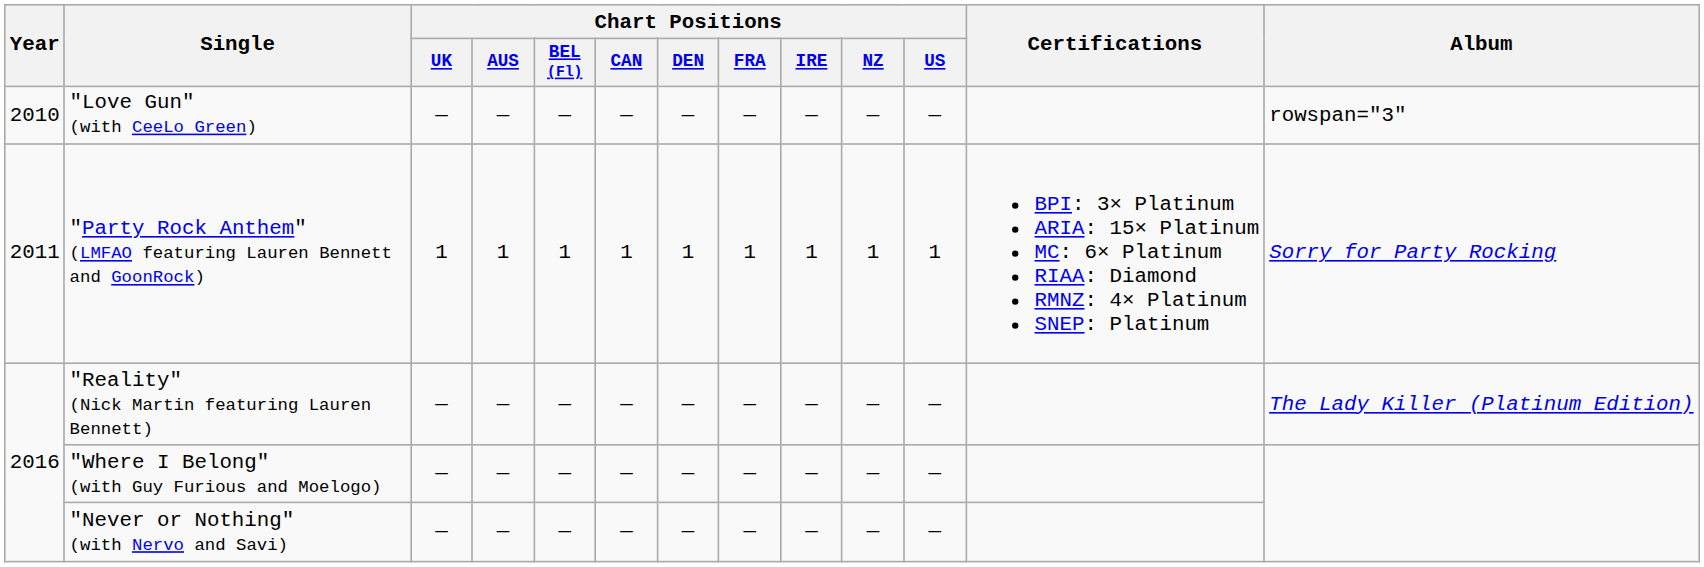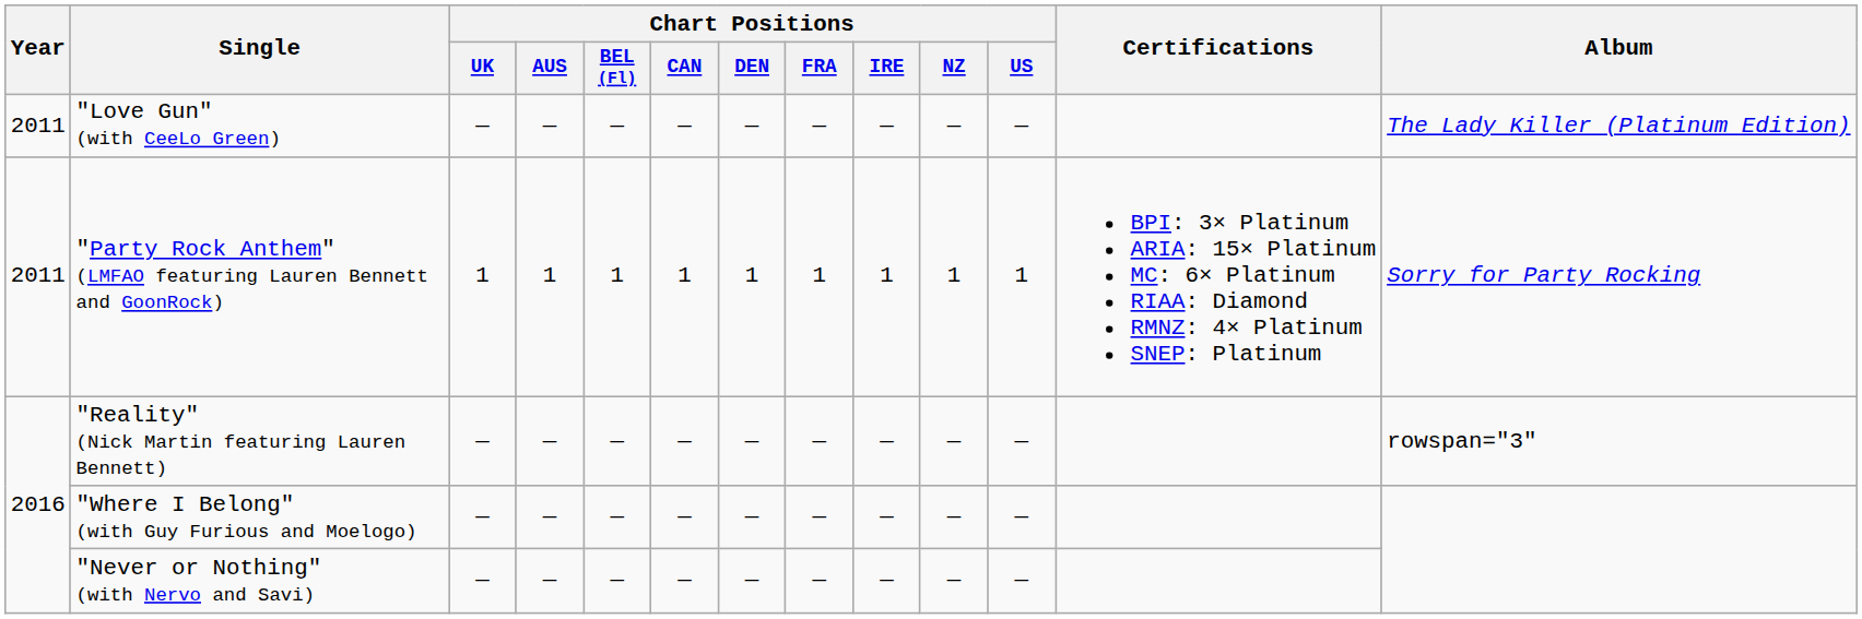"Love Gun" (with CeeLo Green) | Year: 2010 -> 2011
"Love Gun" (with CeeLo Green) | Album: rowspan="3" -> The Lady Killer (Platinum Edition)
"Reality" (Nick Martin featuring Lauren Bennett) | Album: The Lady Killer (Platinum Edition) -> rowspan="3"
